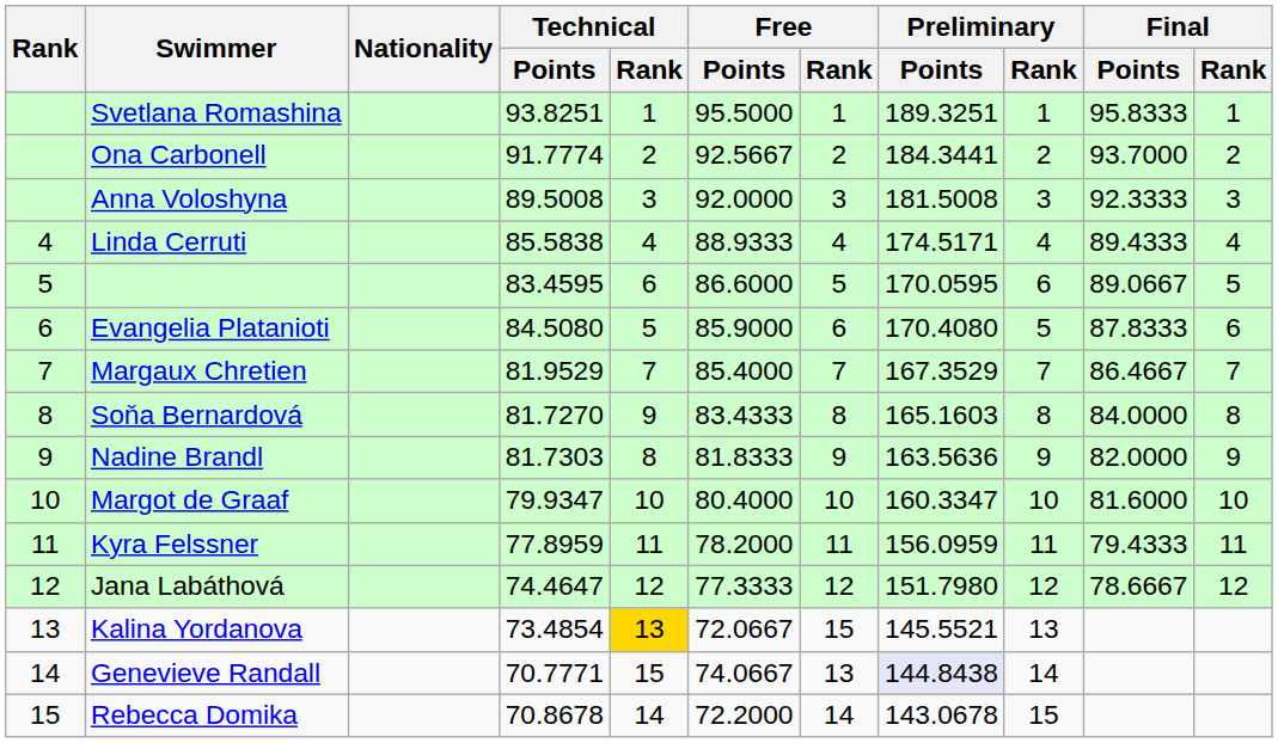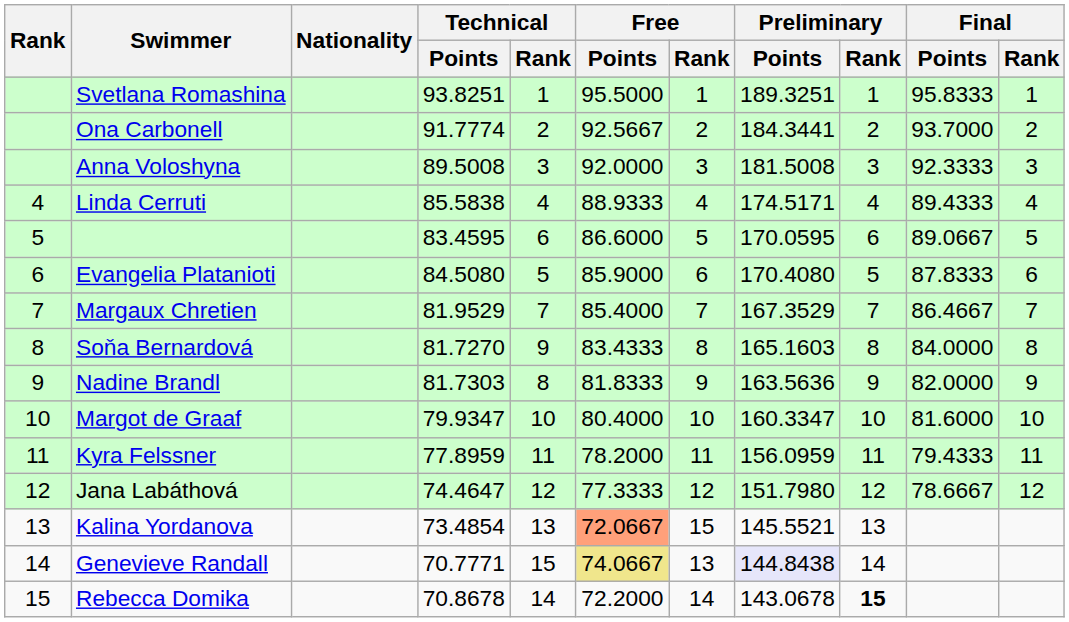Kalina Yordanova | Technical / Rank: gold background -> no background
Kalina Yordanova | Free / Points: no background -> lightsalmon background
Genevieve Randall | Free / Points: no background -> khaki background
Rebecca Domika | Preliminary / Rank: normal -> bold
